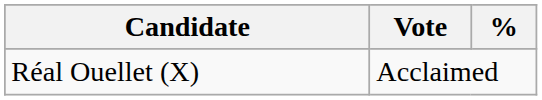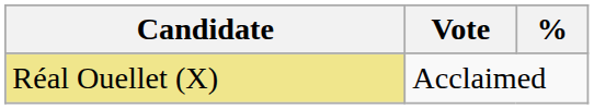Réal Ouellet (X) | Candidate: no background -> khaki background
